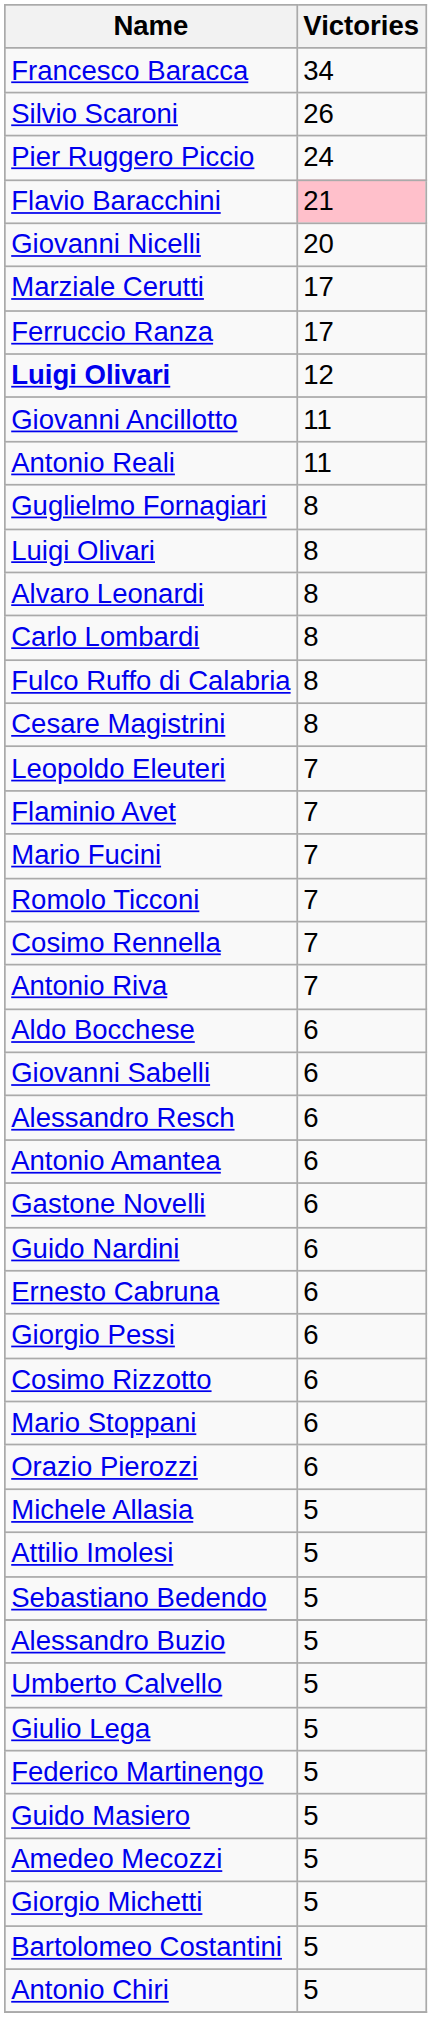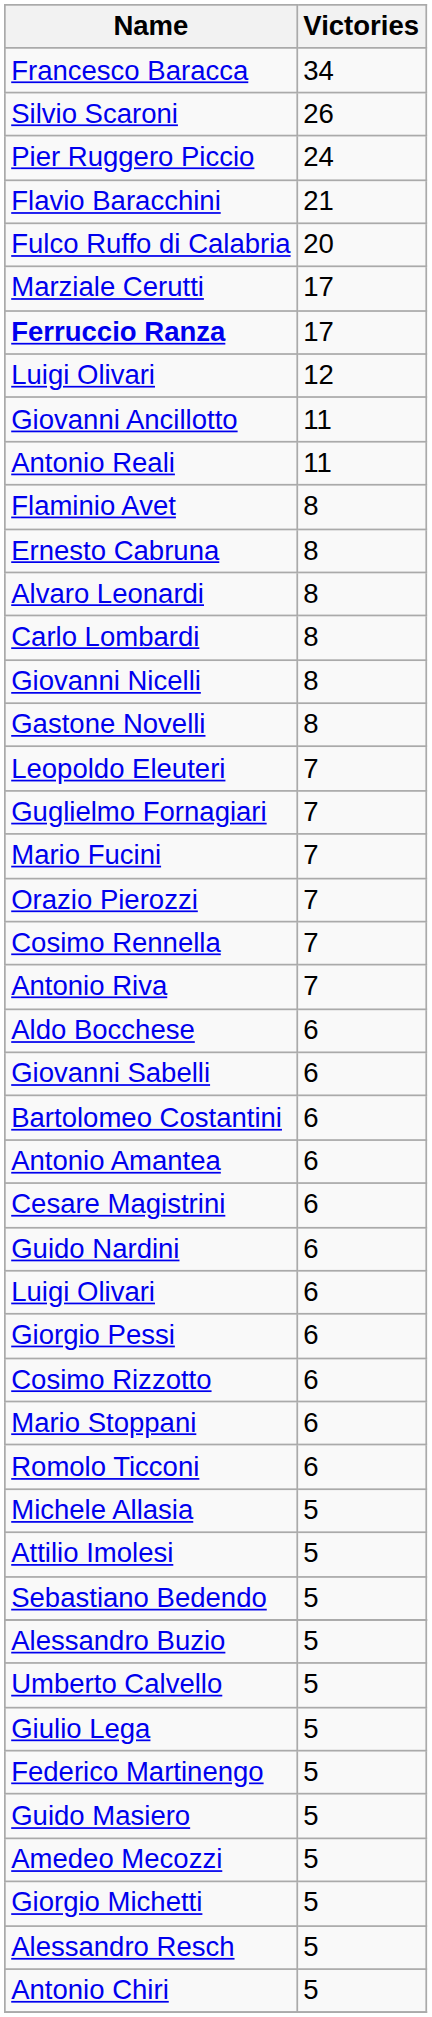row 5 | Victories: pink background -> no background
row 6 | Name: Giovanni Nicelli -> Fulco Ruffo di Calabria
row 8 | Name: normal -> bold
row 9 | Name: bold -> normal
row 12 | Name: Guglielmo Fornagiari -> Flaminio Avet
row 13 | Name: Luigi Olivari -> Ernesto Cabruna
row 16 | Name: Fulco Ruffo di Calabria -> Giovanni Nicelli
row 17 | Name: Cesare Magistrini -> Gastone Novelli
row 19 | Name: Flaminio Avet -> Guglielmo Fornagiari
row 21 | Name: Romolo Ticconi -> Orazio Pierozzi
row 26 | Name: Alessandro Resch -> Bartolomeo Costantini
row 28 | Name: Gastone Novelli -> Cesare Magistrini
row 30 | Name: Ernesto Cabruna -> Luigi Olivari
row 34 | Name: Orazio Pierozzi -> Romolo Ticconi
row 45 | Name: Bartolomeo Costantini -> Alessandro Resch
